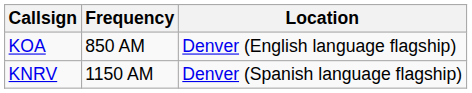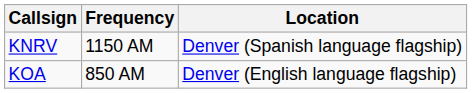rows swapped: KOA <-> KNRV
